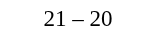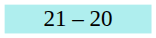row 1 | column 1: no background -> paleturquoise background
